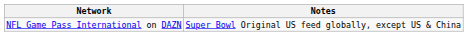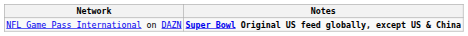NFL Game Pass International on DAZN | Notes: normal -> bold
